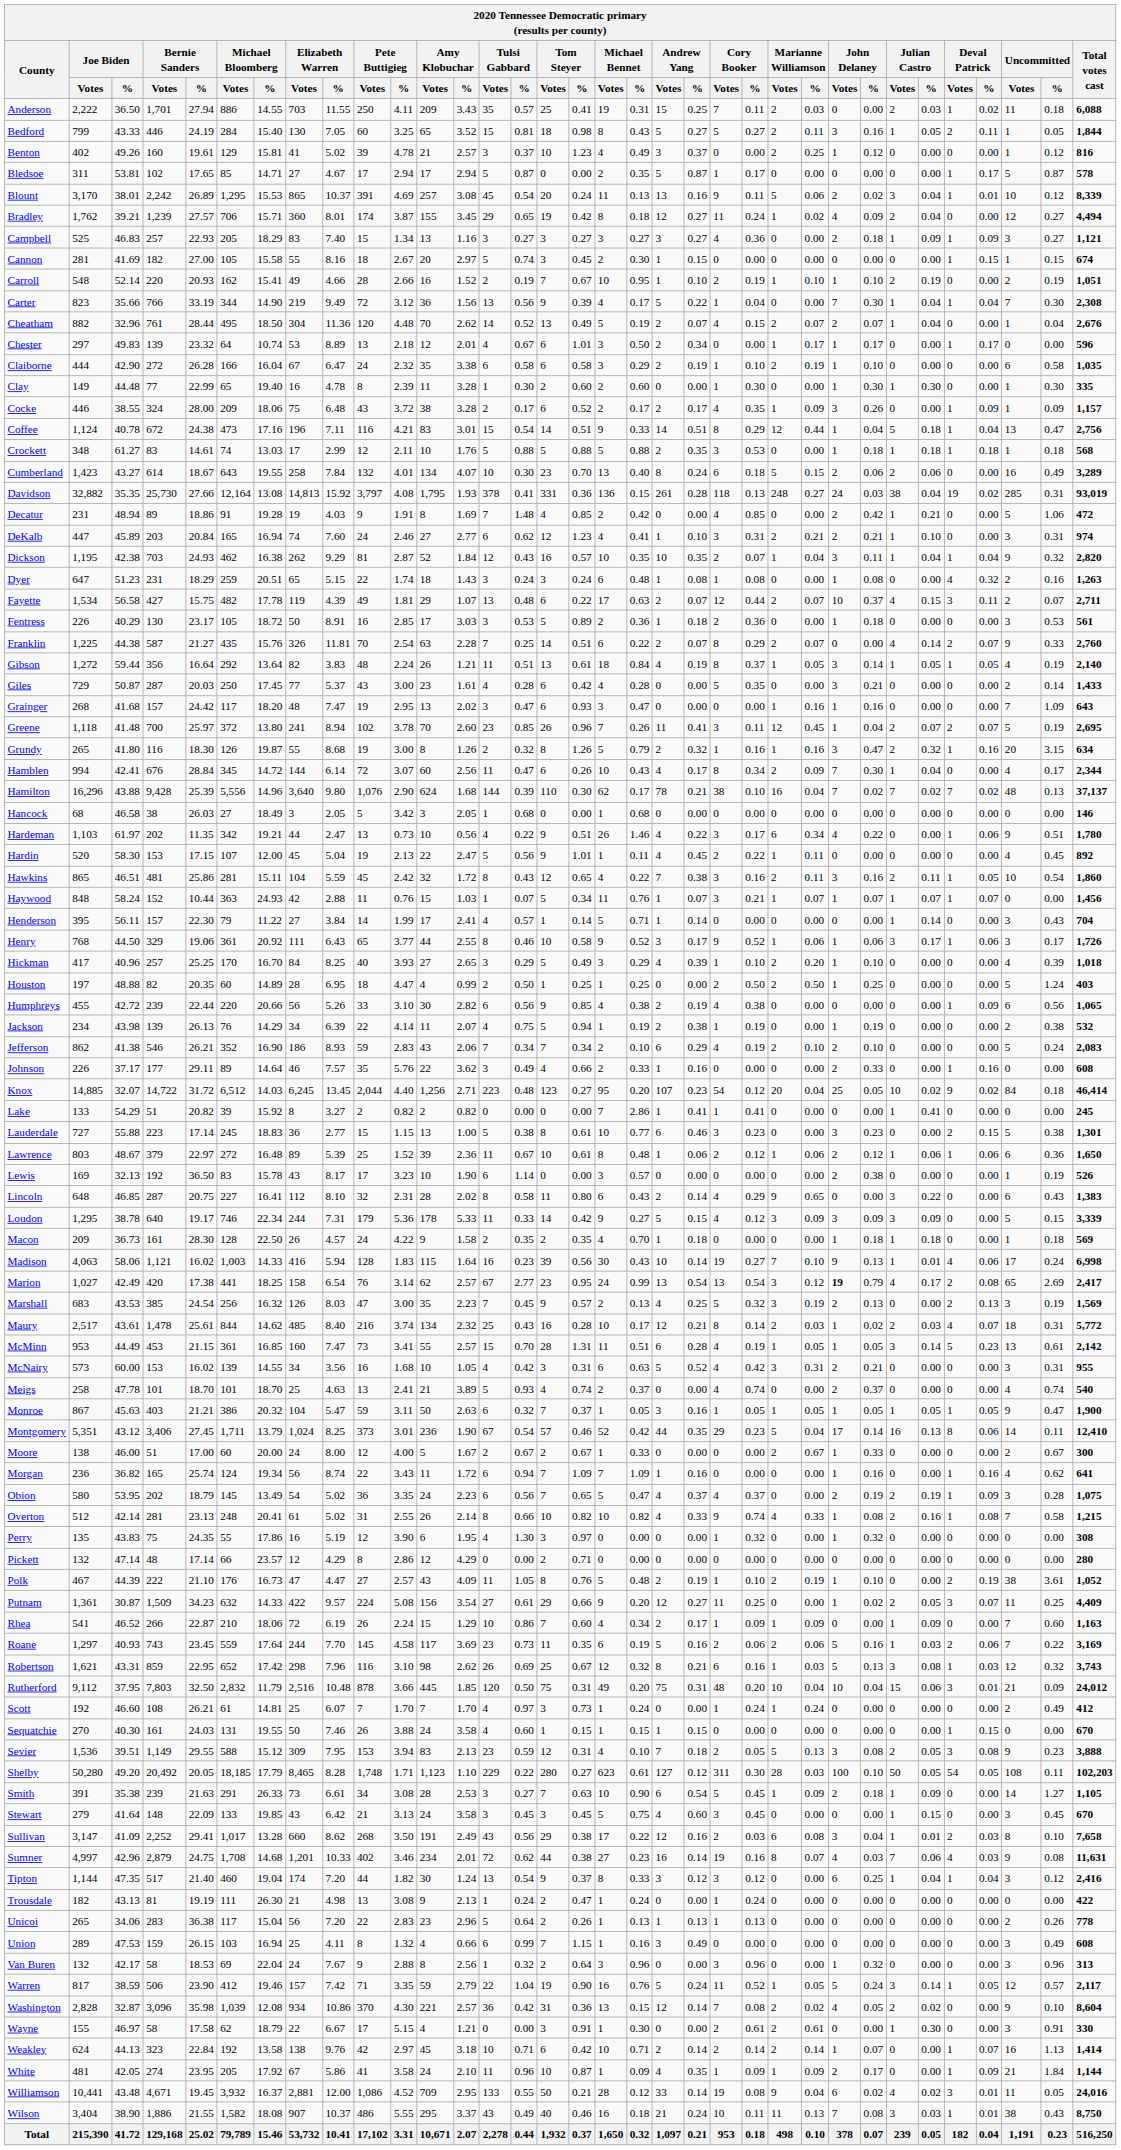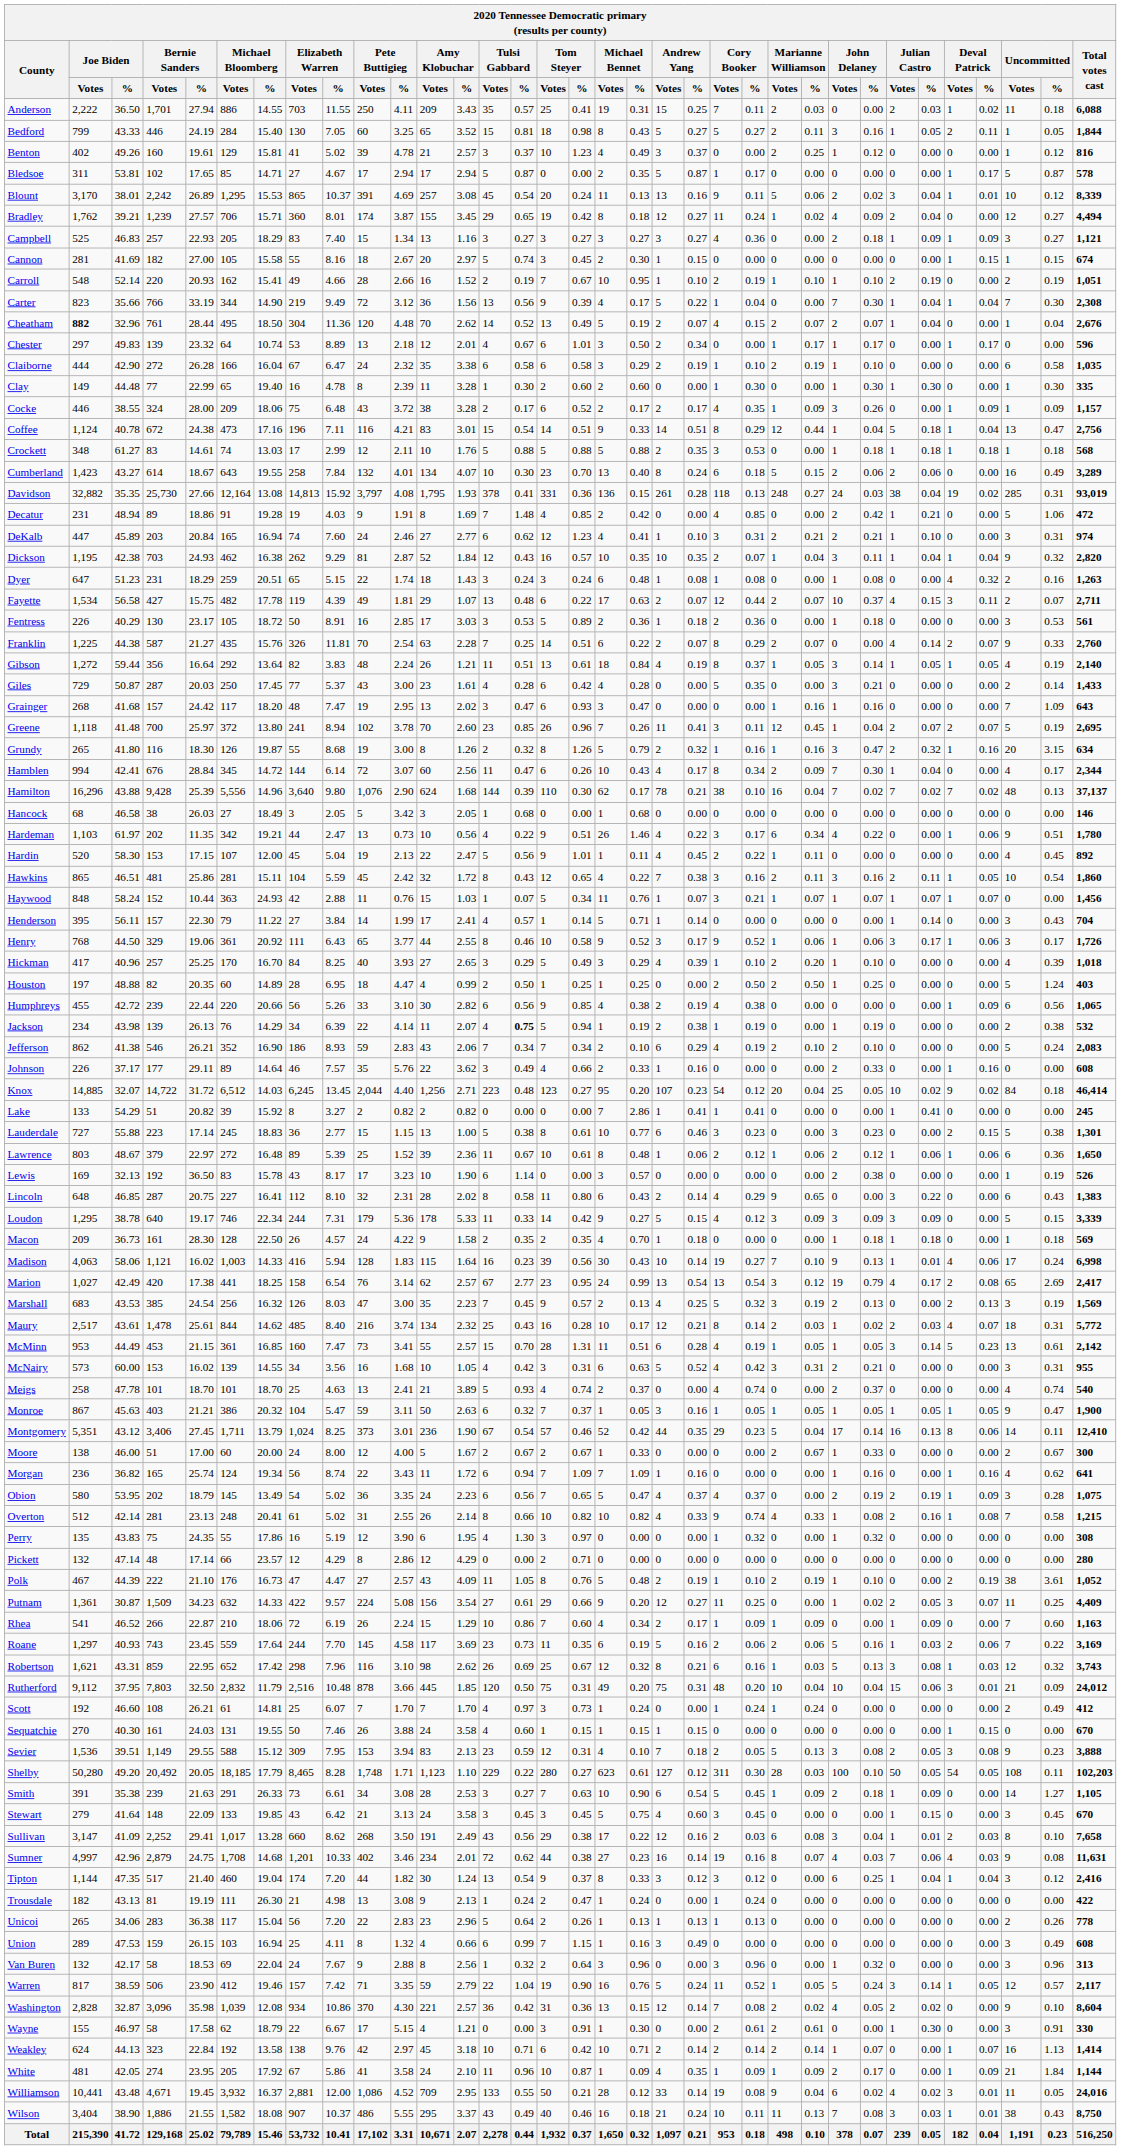Cheatham | Joe Biden / Votes: normal -> bold
Jackson | Tulsi Gabbard / %: normal -> bold
Marion | John Delaney / Votes: bold -> normal
